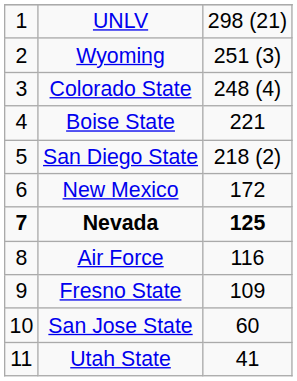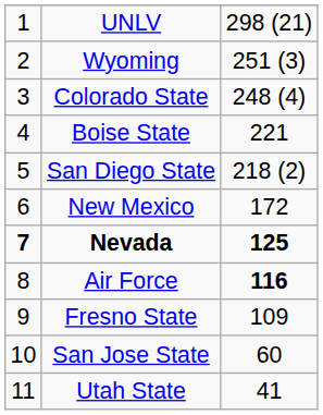Air Force | column 3: normal -> bold
